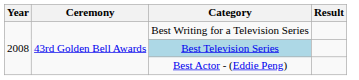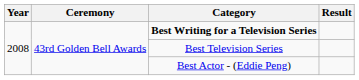Best Writing for a Television Series | Category: normal -> bold
Best Television Series | Category: lightblue background -> no background
